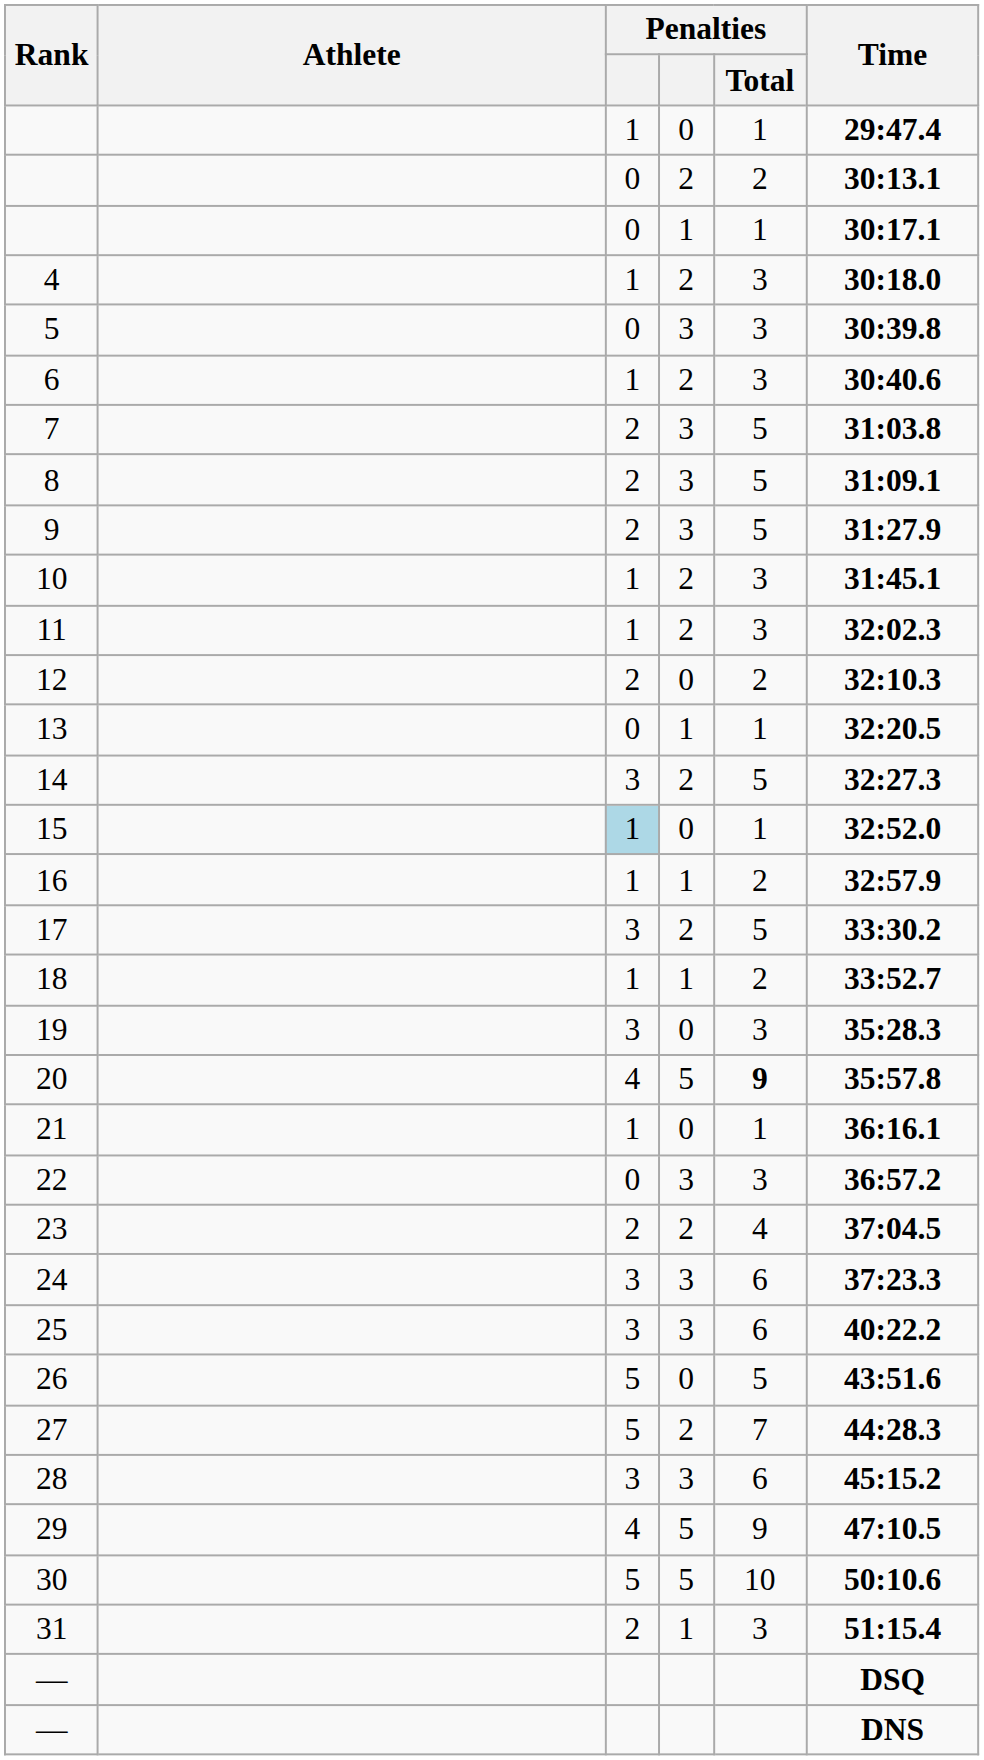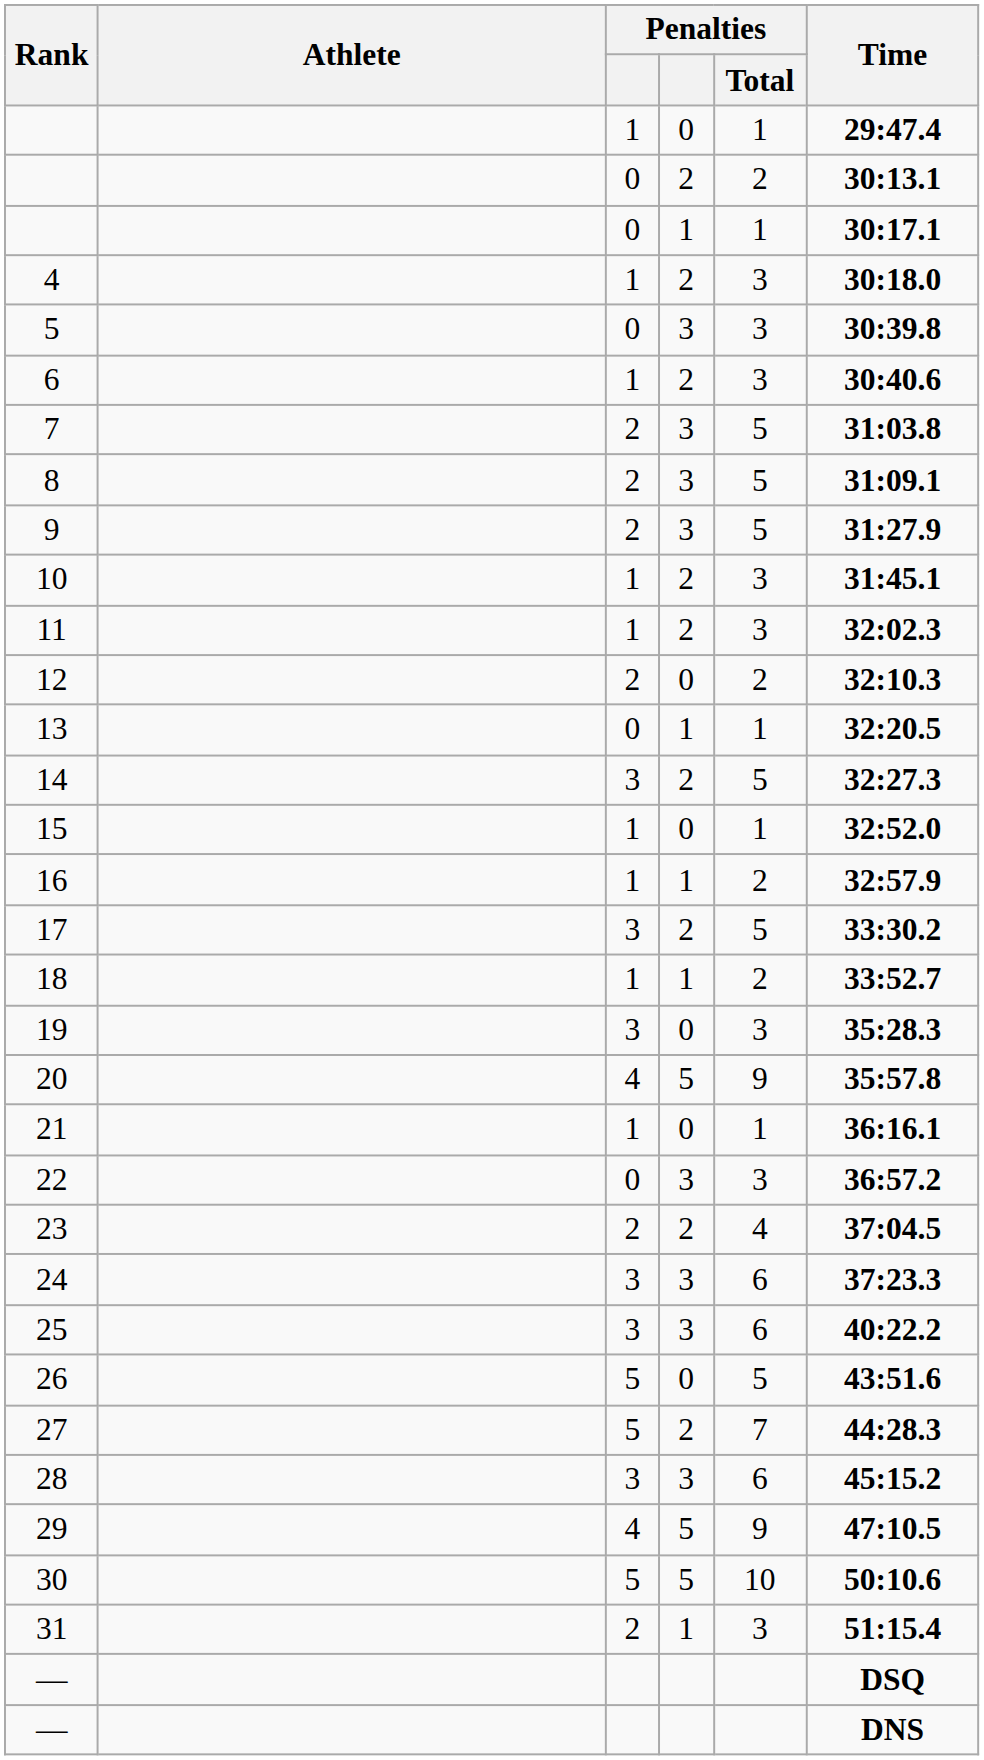15 | column 3: lightblue background -> no background
20 | Penalties / Total: bold -> normal
